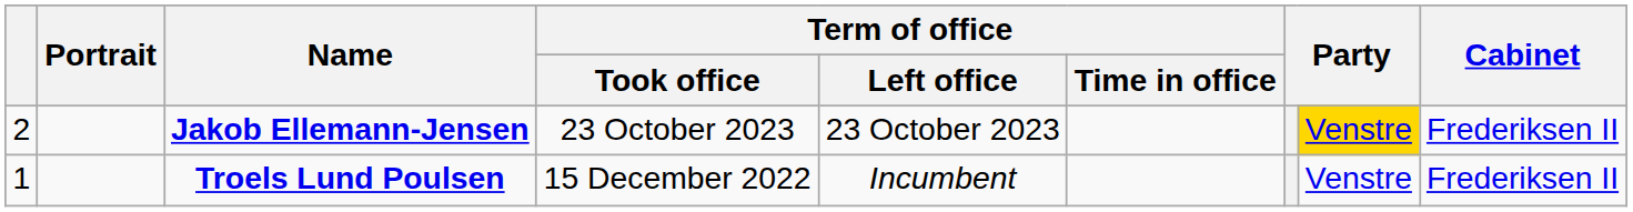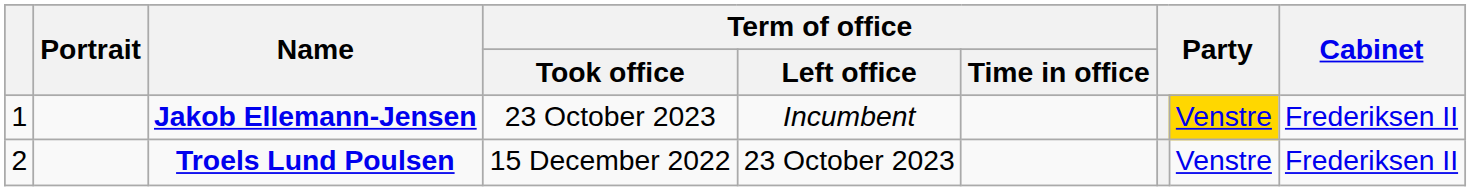Jakob Ellemann-Jensen | column 1: 2 -> 1
Jakob Ellemann-Jensen | Term of office / Left office: 23 October 2023 -> Incumbent
Troels Lund Poulsen | column 1: 1 -> 2
Troels Lund Poulsen | Term of office / Left office: Incumbent -> 23 October 2023
